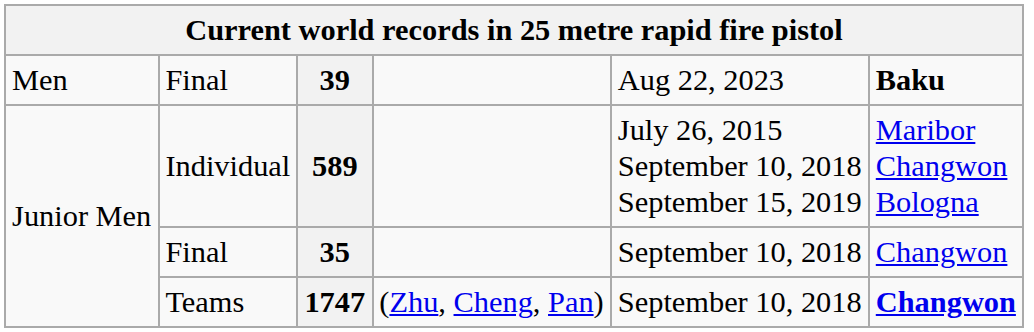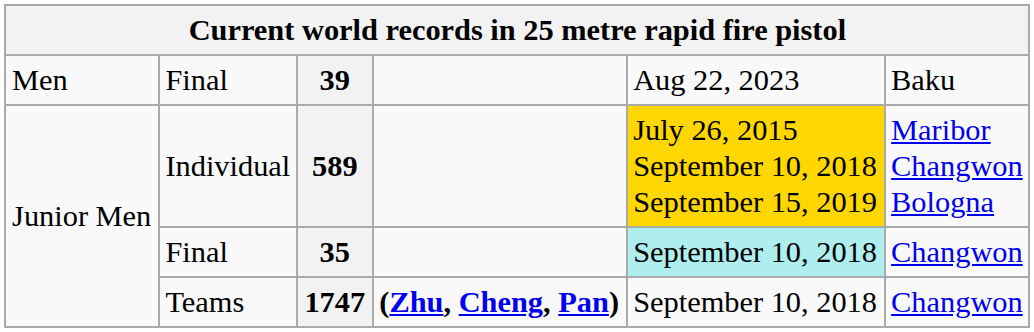39 | column 6: bold -> normal
589 | column 5: no background -> gold background
35 | column 5: no background -> paleturquoise background
1747 | column 4: normal -> bold
1747 | column 6: bold -> normal
